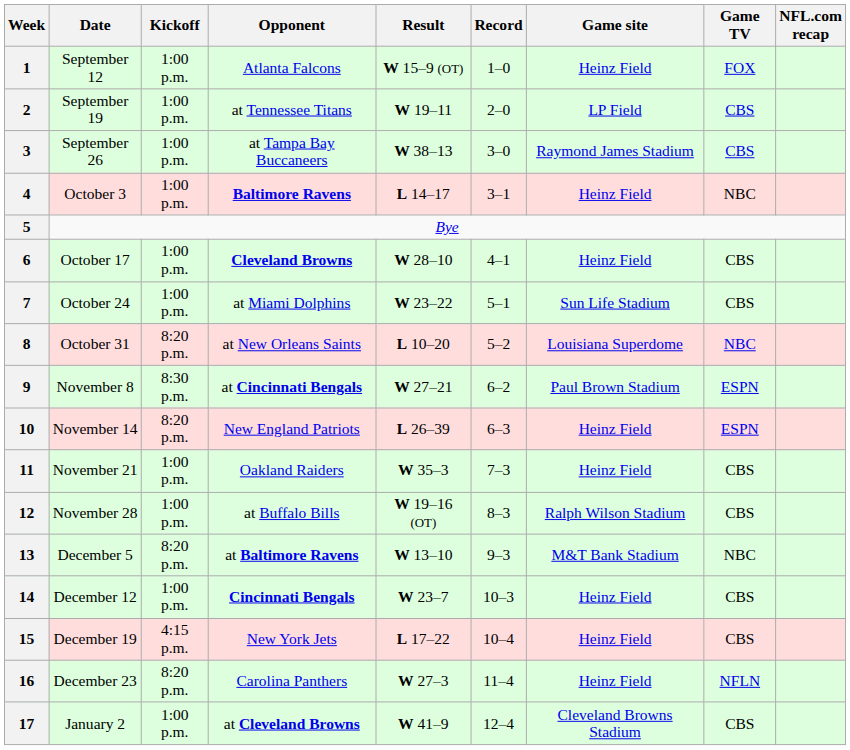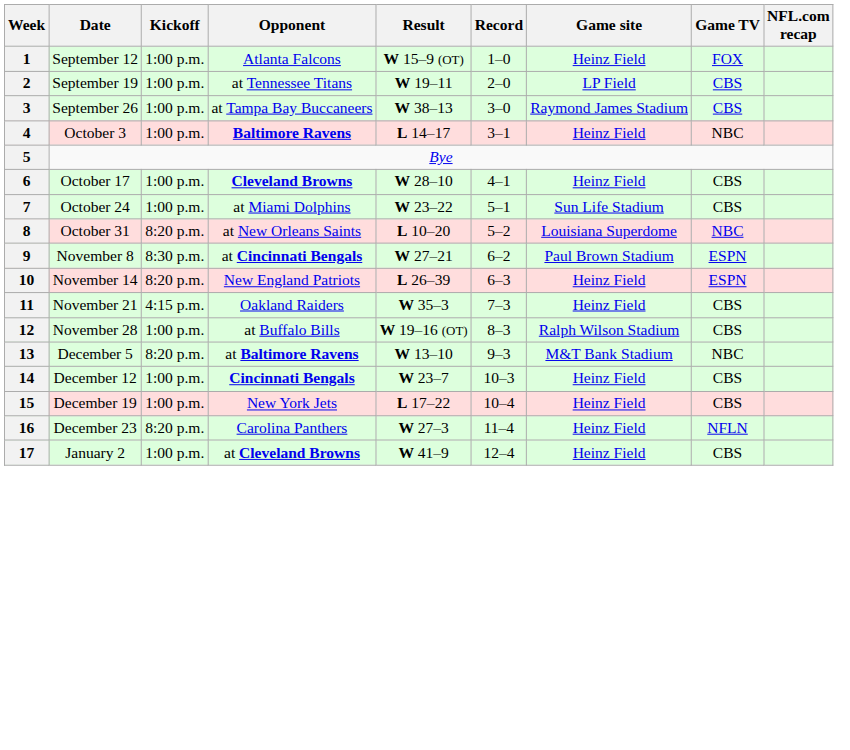11 | Kickoff: 1:00 p.m. -> 4:15 p.m.
15 | Kickoff: 4:15 p.m. -> 1:00 p.m.
17 | Game site: Cleveland Browns Stadium -> Heinz Field
